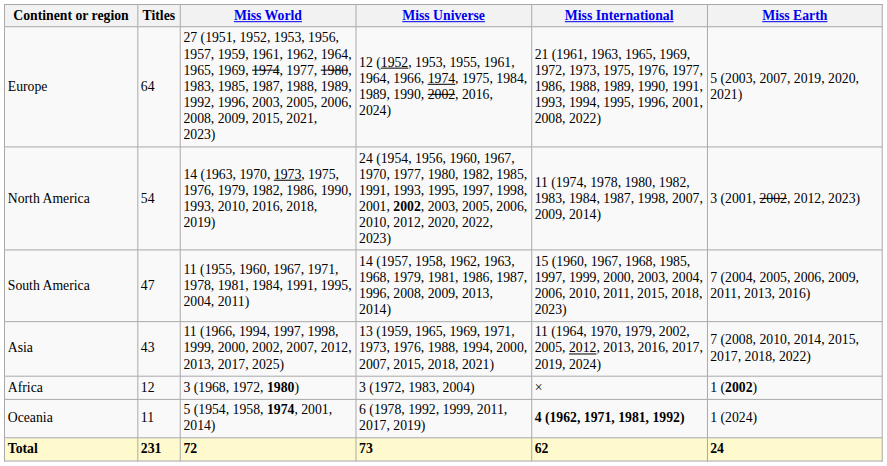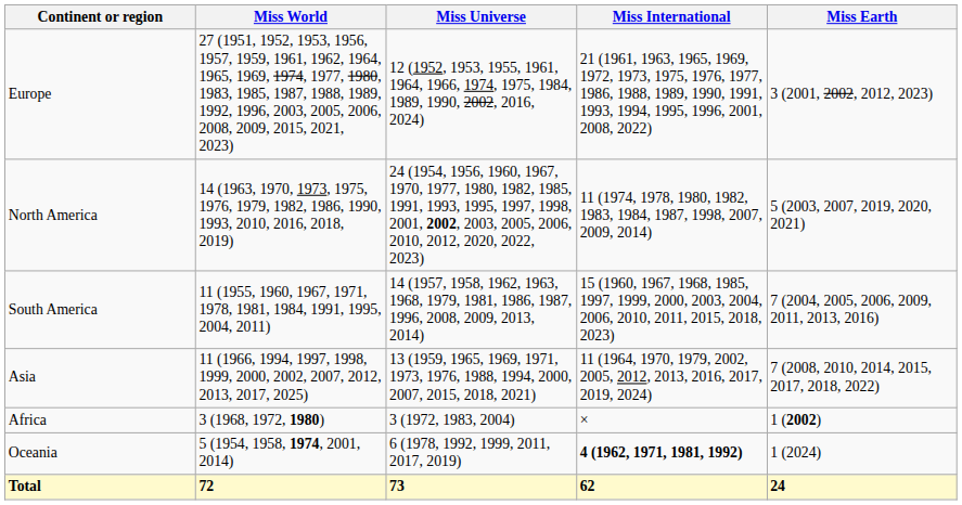- column: Titles | 64 | 54 | 47 | 43 | 12 | 11 | 231
Europe | Miss Earth: 5 (2003, 2007, 2019, 2020, 2021) -> 3 (2001, 2002, 2012, 2023)
North America | Miss Earth: 3 (2001, 2002, 2012, 2023) -> 5 (2003, 2007, 2019, 2020, 2021)
